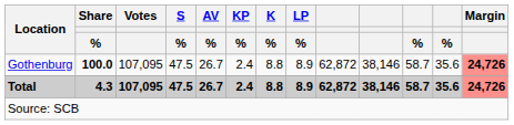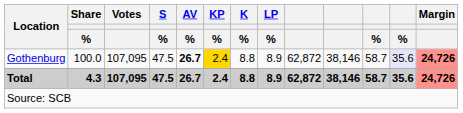Gothenburg | Share / %: bold -> normal
Gothenburg | AV / %: normal -> bold
Gothenburg | KP / %: no background -> gold background
Gothenburg | column 12: no background -> lavender background
